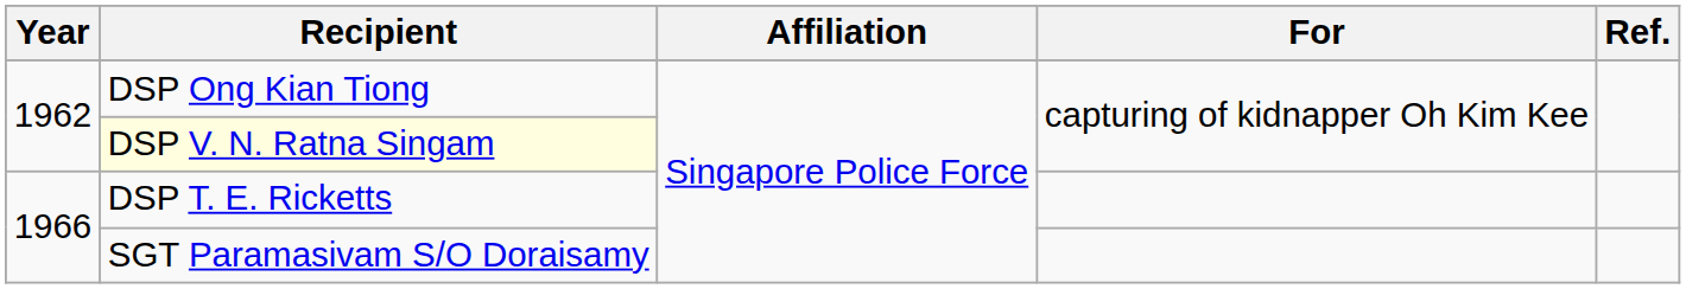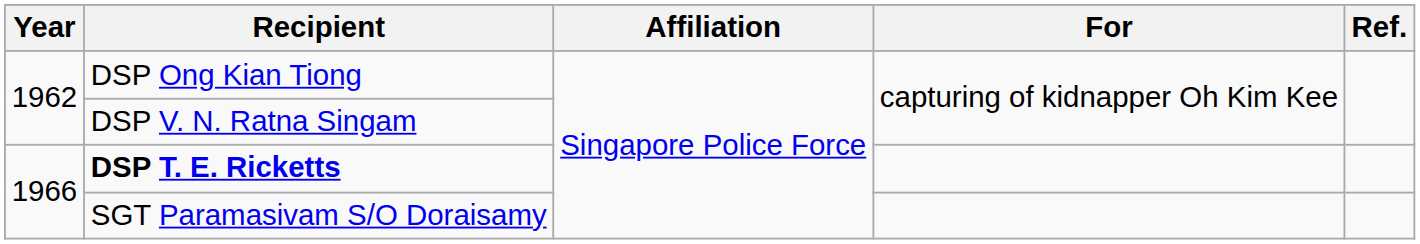DSP V. N. Ratna Singam | Recipient: lightyellow background -> no background
DSP T. E. Ricketts | Recipient: normal -> bold
